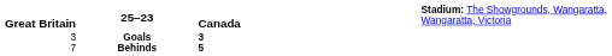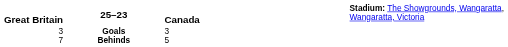3 7 | column 3: bold -> normal
